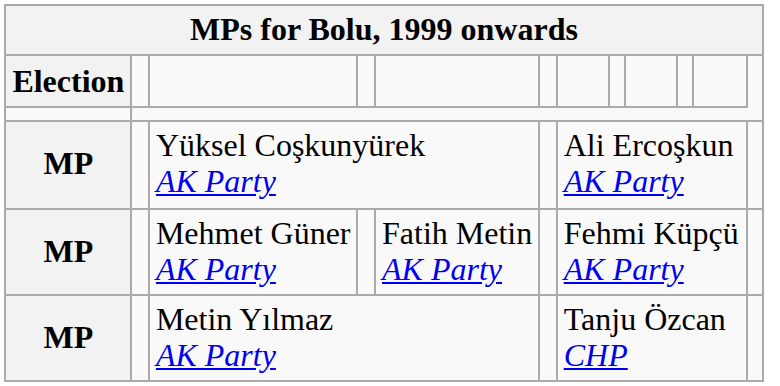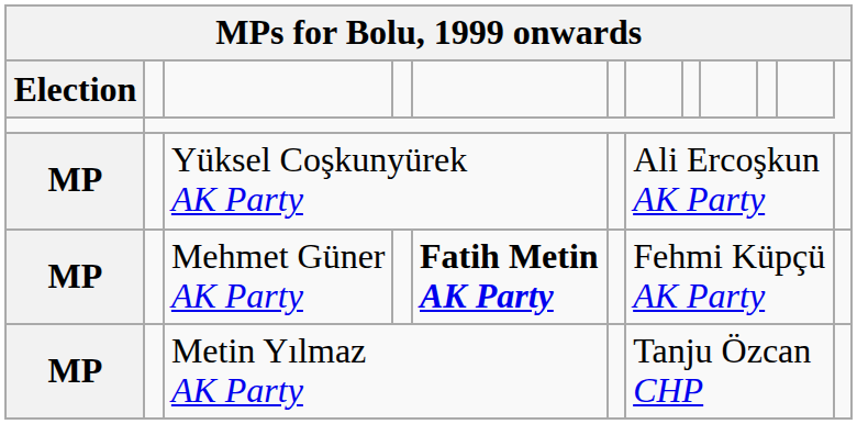Mehmet Güner AK Party | column 5: normal -> bold
